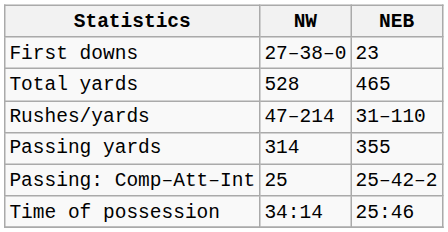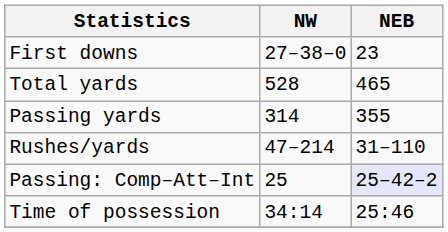rows swapped: Rushes/yards <-> Passing yards
Passing: Comp–Att–Int | NEB: no background -> lavender background
